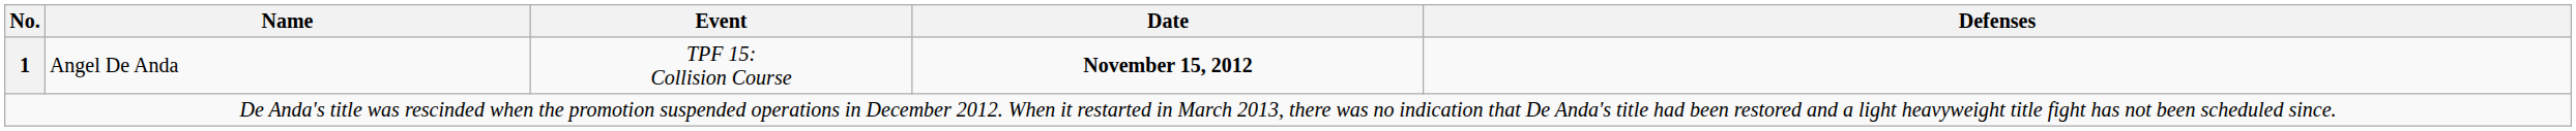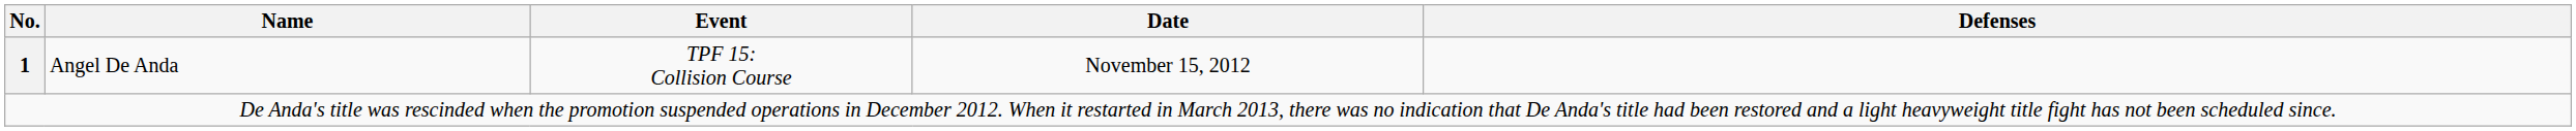1 | Date: bold -> normal
